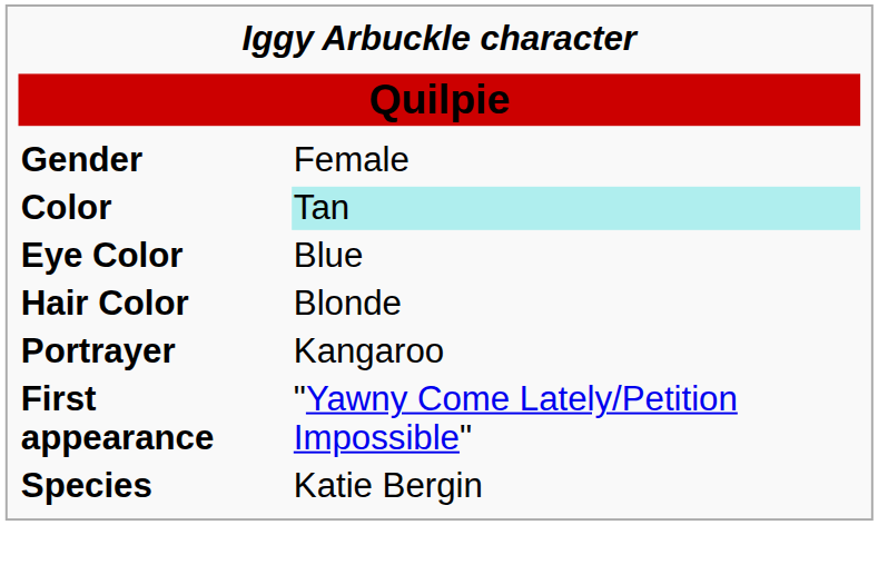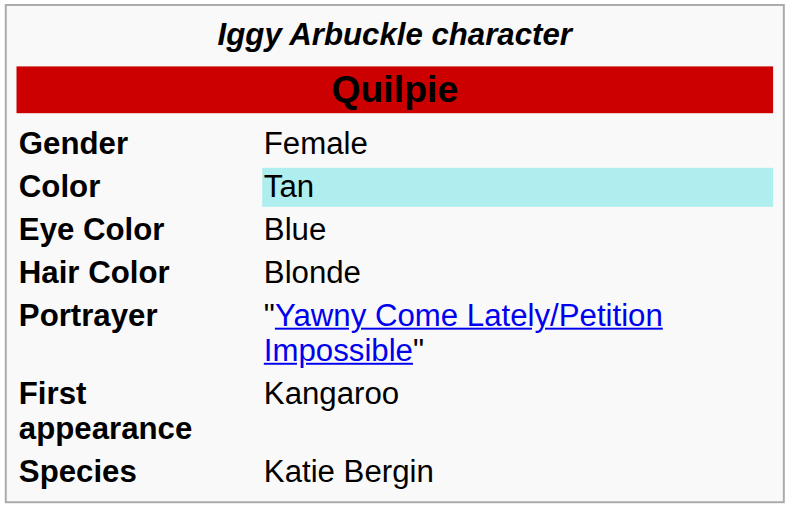row 7 | column 2: Kangaroo -> "Yawny Come Lately/Petition Impossible"
row 8 | column 2: "Yawny Come Lately/Petition Impossible" -> Kangaroo
